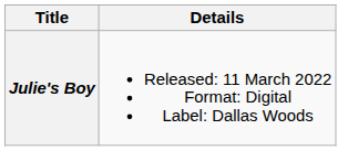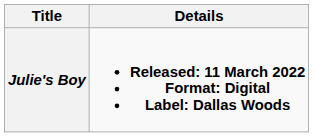Julie's Boy | Details: normal -> bold
